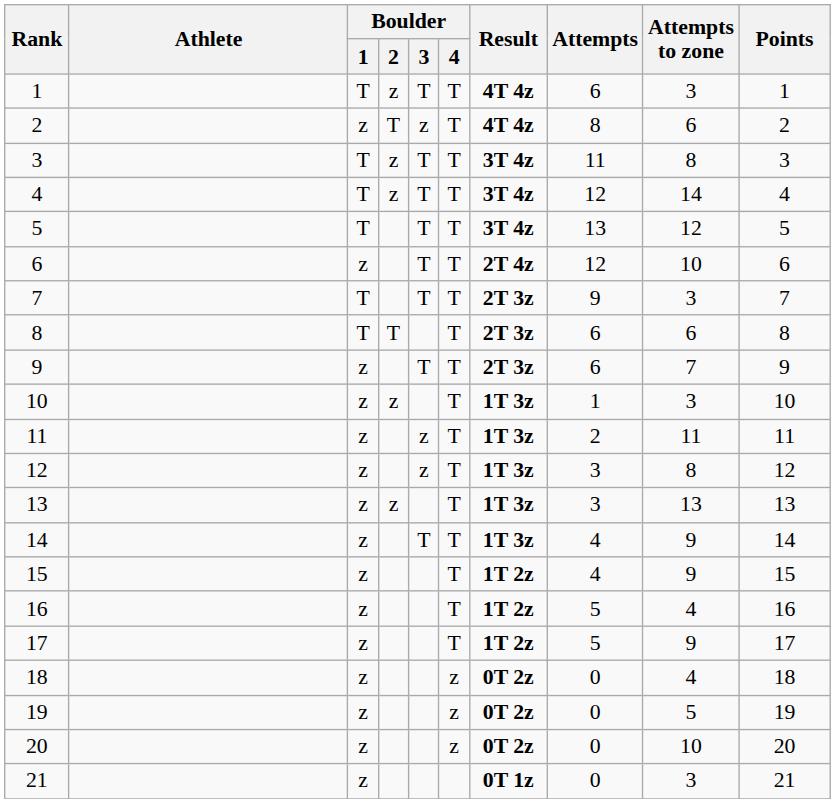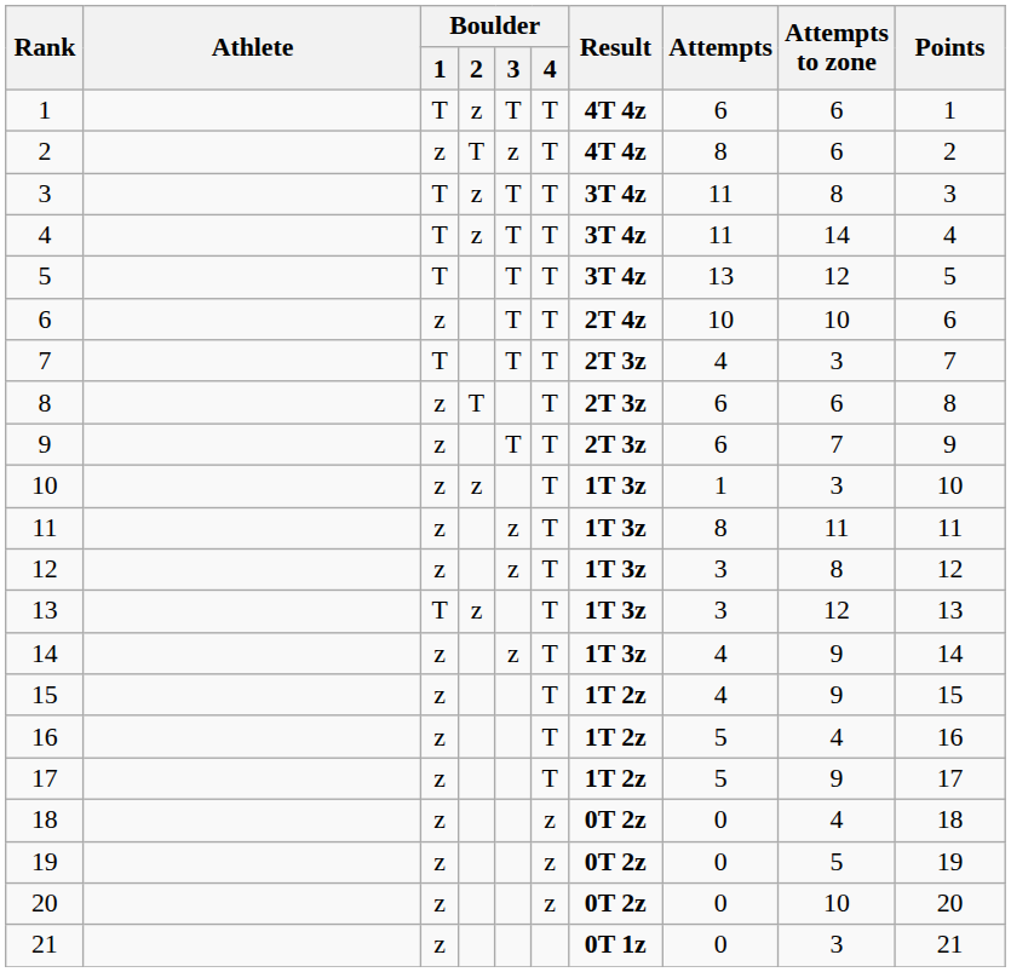row 3 | Attempts to zone: 3 -> 6
row 6 | Attempts: 12 -> 11
row 8 | Attempts: 12 -> 10
row 9 | Attempts: 9 -> 4
row 10 | Boulder / 1: T -> z
row 13 | Attempts: 2 -> 8
row 15 | Boulder / 1: z -> T
row 15 | Attempts to zone: 13 -> 12
row 16 | Boulder / 3: T -> z
